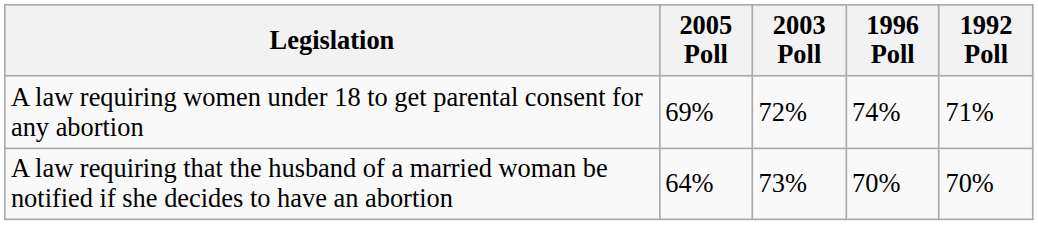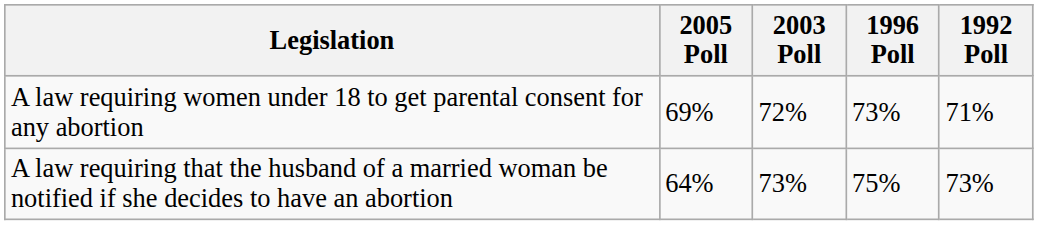row 2 | 1996 Poll: 74% -> 73%
row 3 | 1996 Poll: 70% -> 75%
row 3 | 1992 Poll: 70% -> 73%
